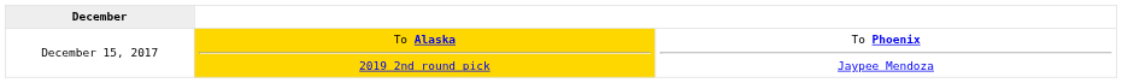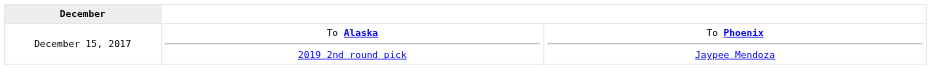December 15, 2017 | column 2: gold background -> no background
